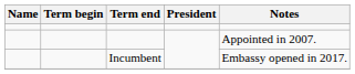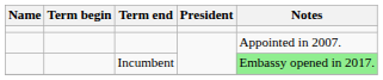Incumbent | Notes: no background -> lightgreen background
